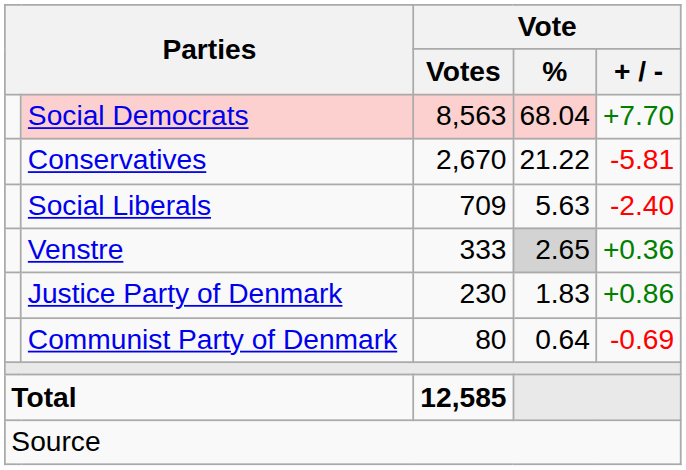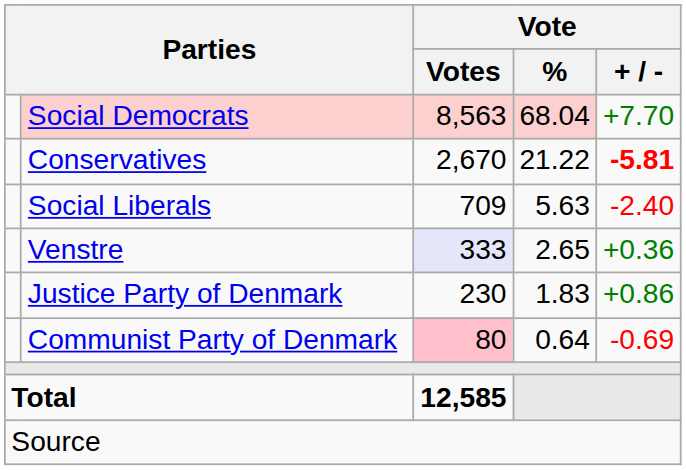Conservatives | Vote / + / -: normal -> bold
Venstre | Vote / Votes: no background -> lavender background
Venstre | Vote / %: lightgrey background -> no background
Communist Party of Denmark | Vote / Votes: no background -> pink background
